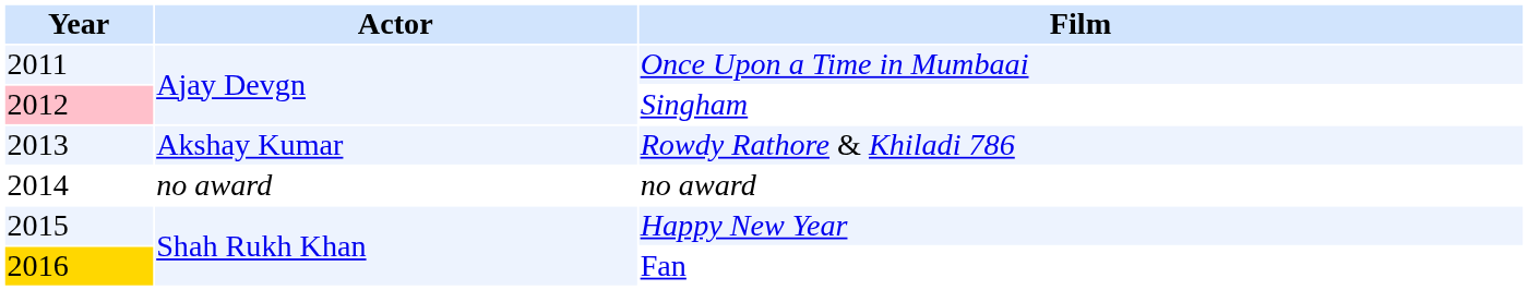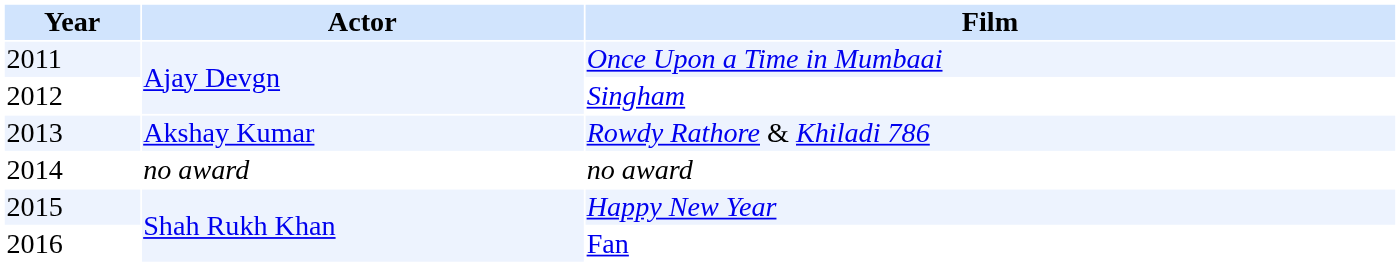Singham | Year: pink background -> no background
Fan | Year: gold background -> no background
